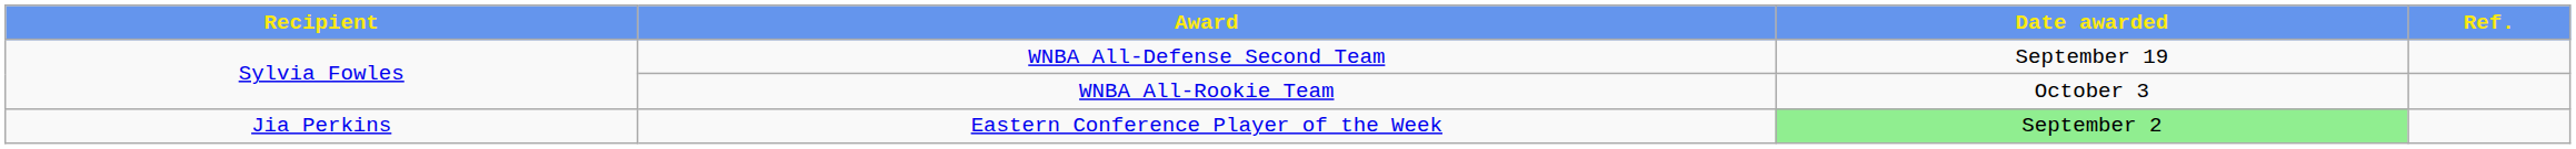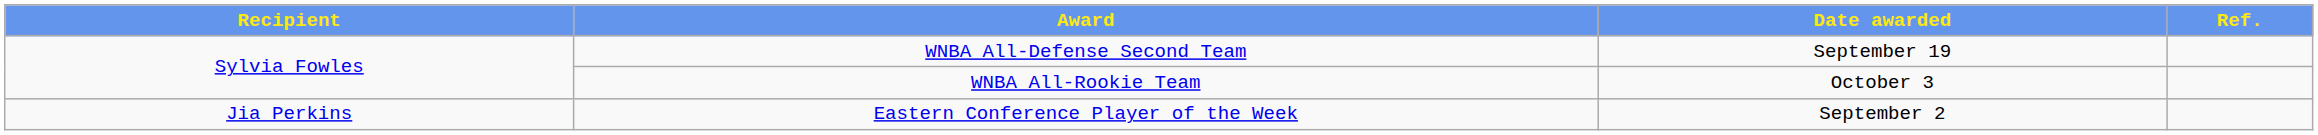Eastern Conference Player of the Week | Date awarded: lightgreen background -> no background
